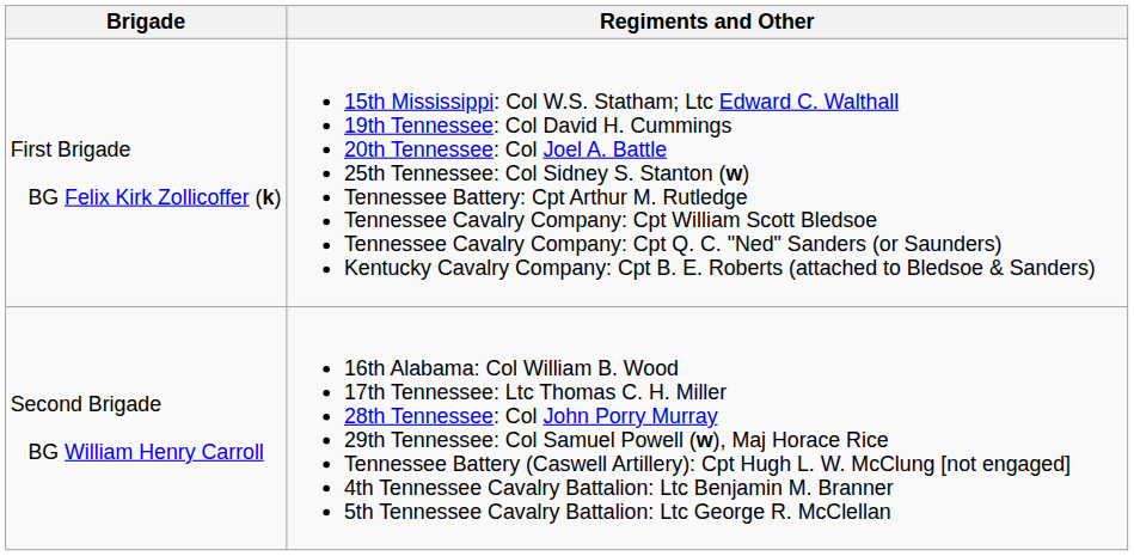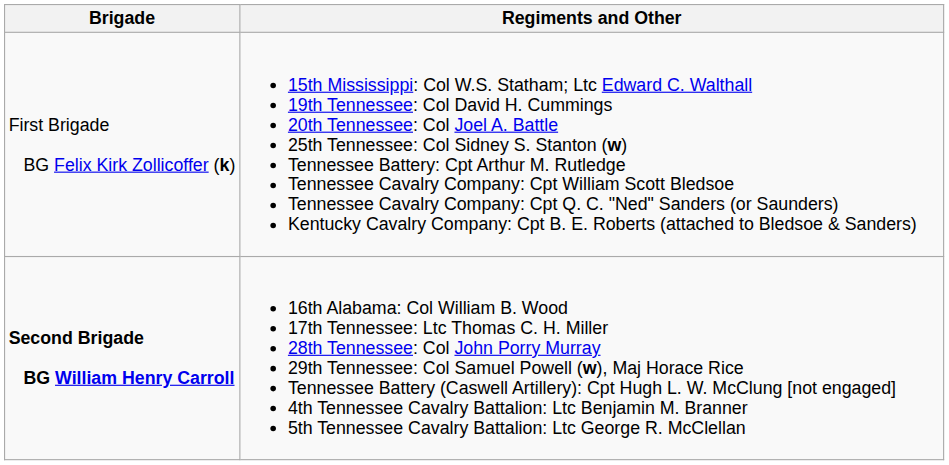Second Brigade BG William Henry Carroll | Brigade: normal -> bold
